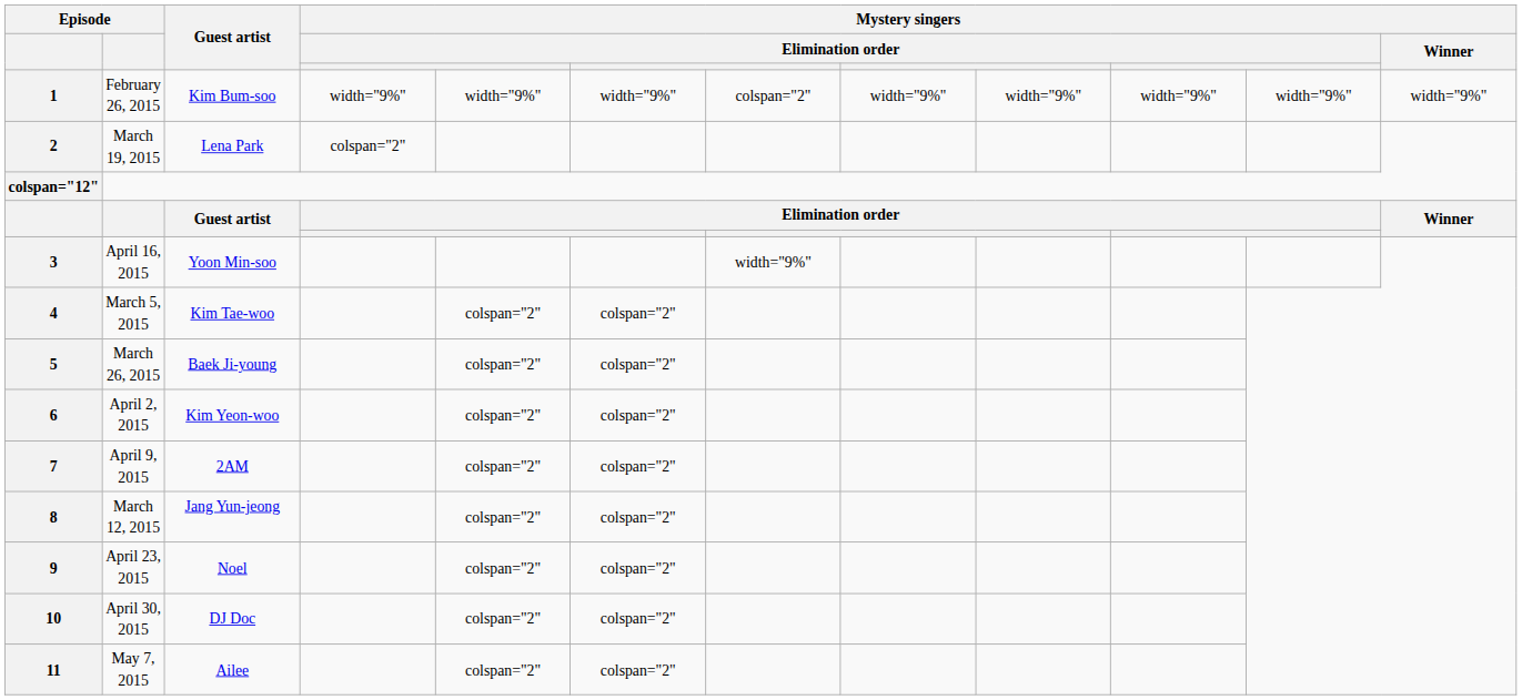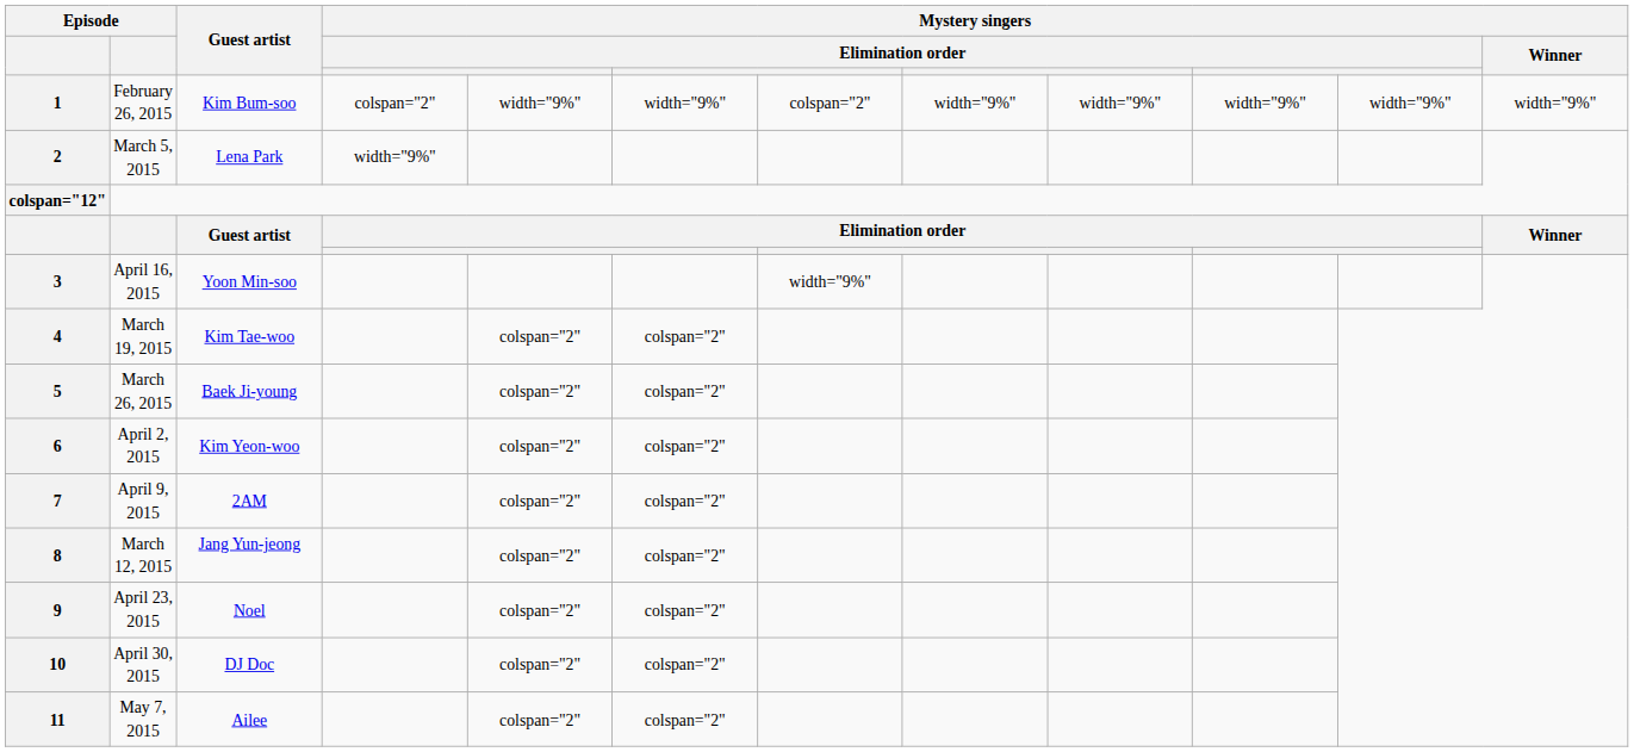1 | column 4: width="9%" -> colspan="2"
2 | column 2: March 19, 2015 -> March 5, 2015
2 | column 4: colspan="2" -> width="9%"
4 | column 2: March 5, 2015 -> March 19, 2015
